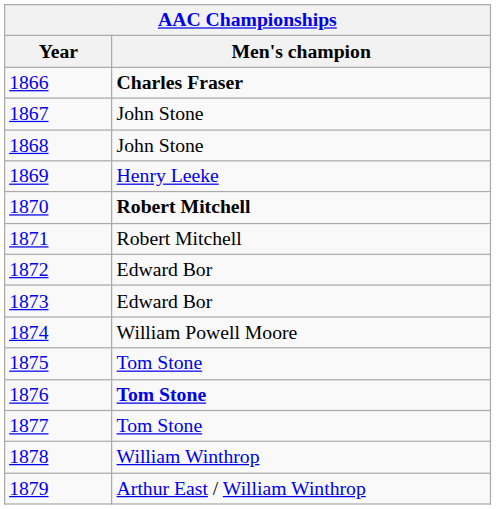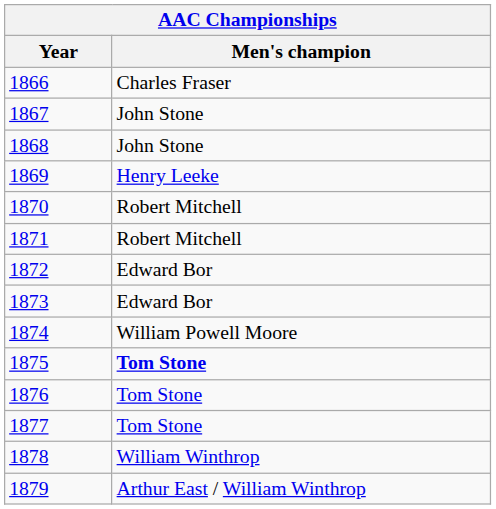1866 | Men's champion: bold -> normal
1870 | Men's champion: bold -> normal
1875 | Men's champion: normal -> bold
1876 | Men's champion: bold -> normal
